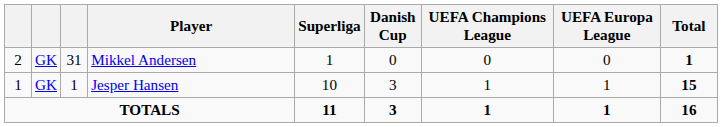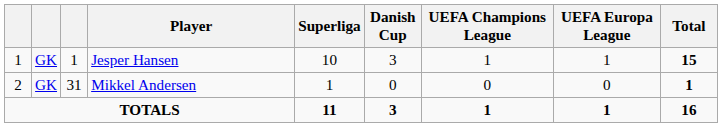rows swapped: Jesper Hansen <-> Mikkel Andersen
